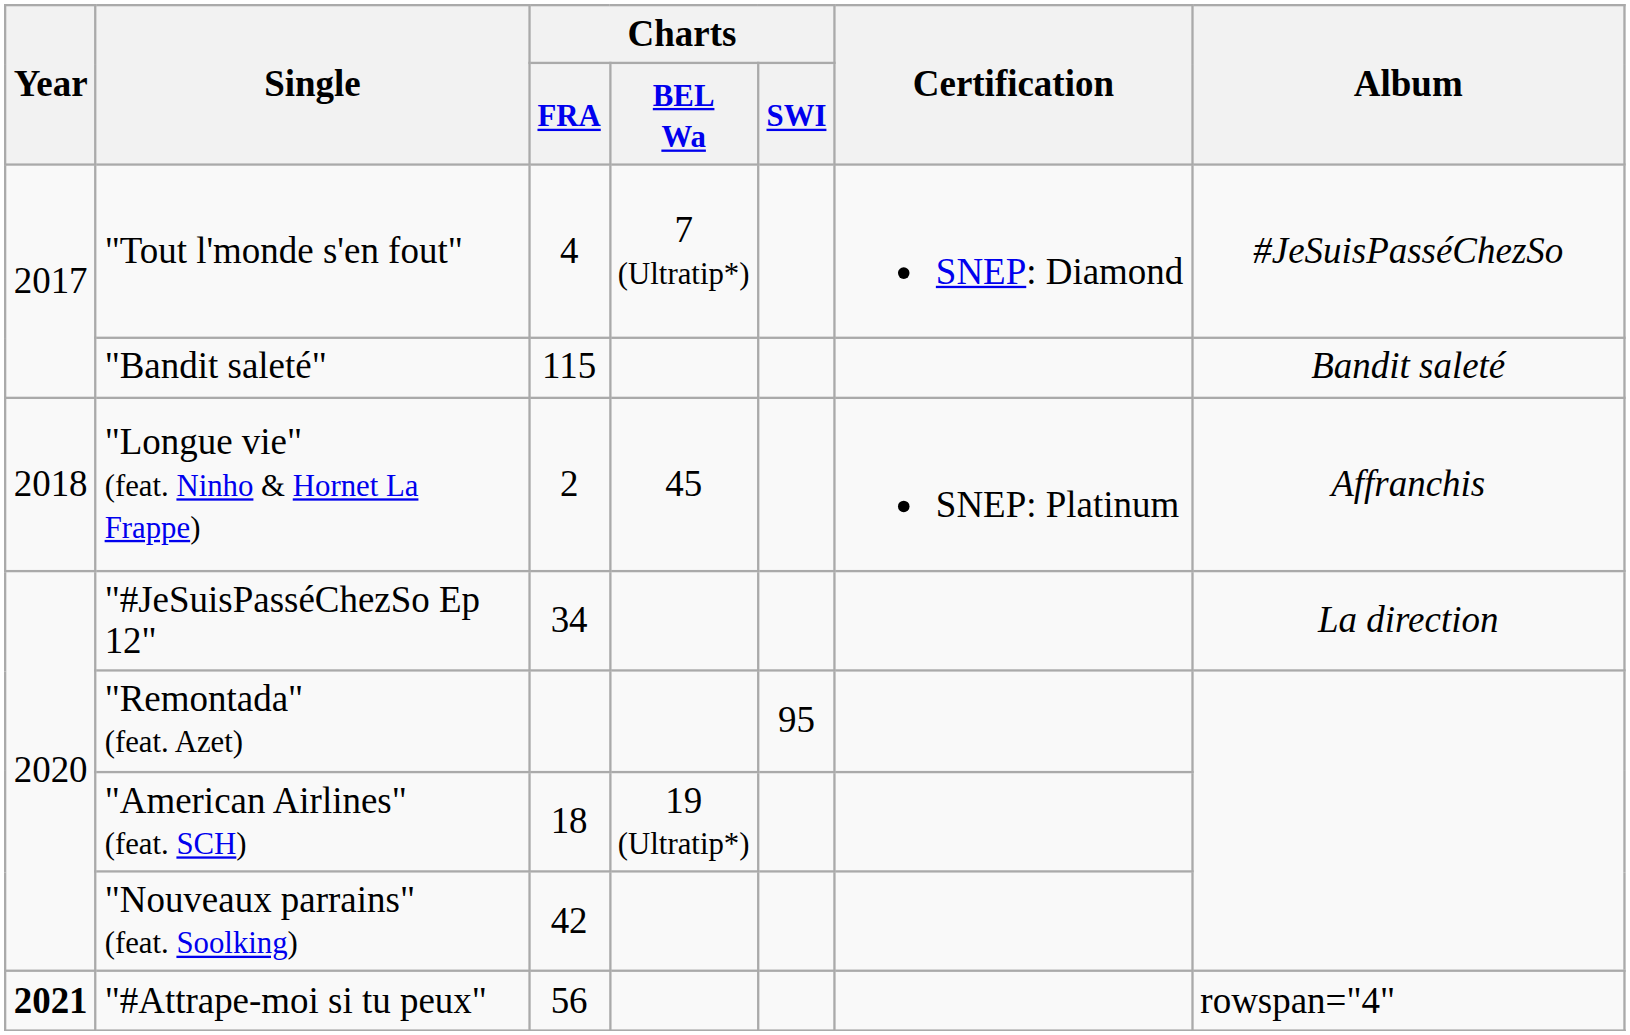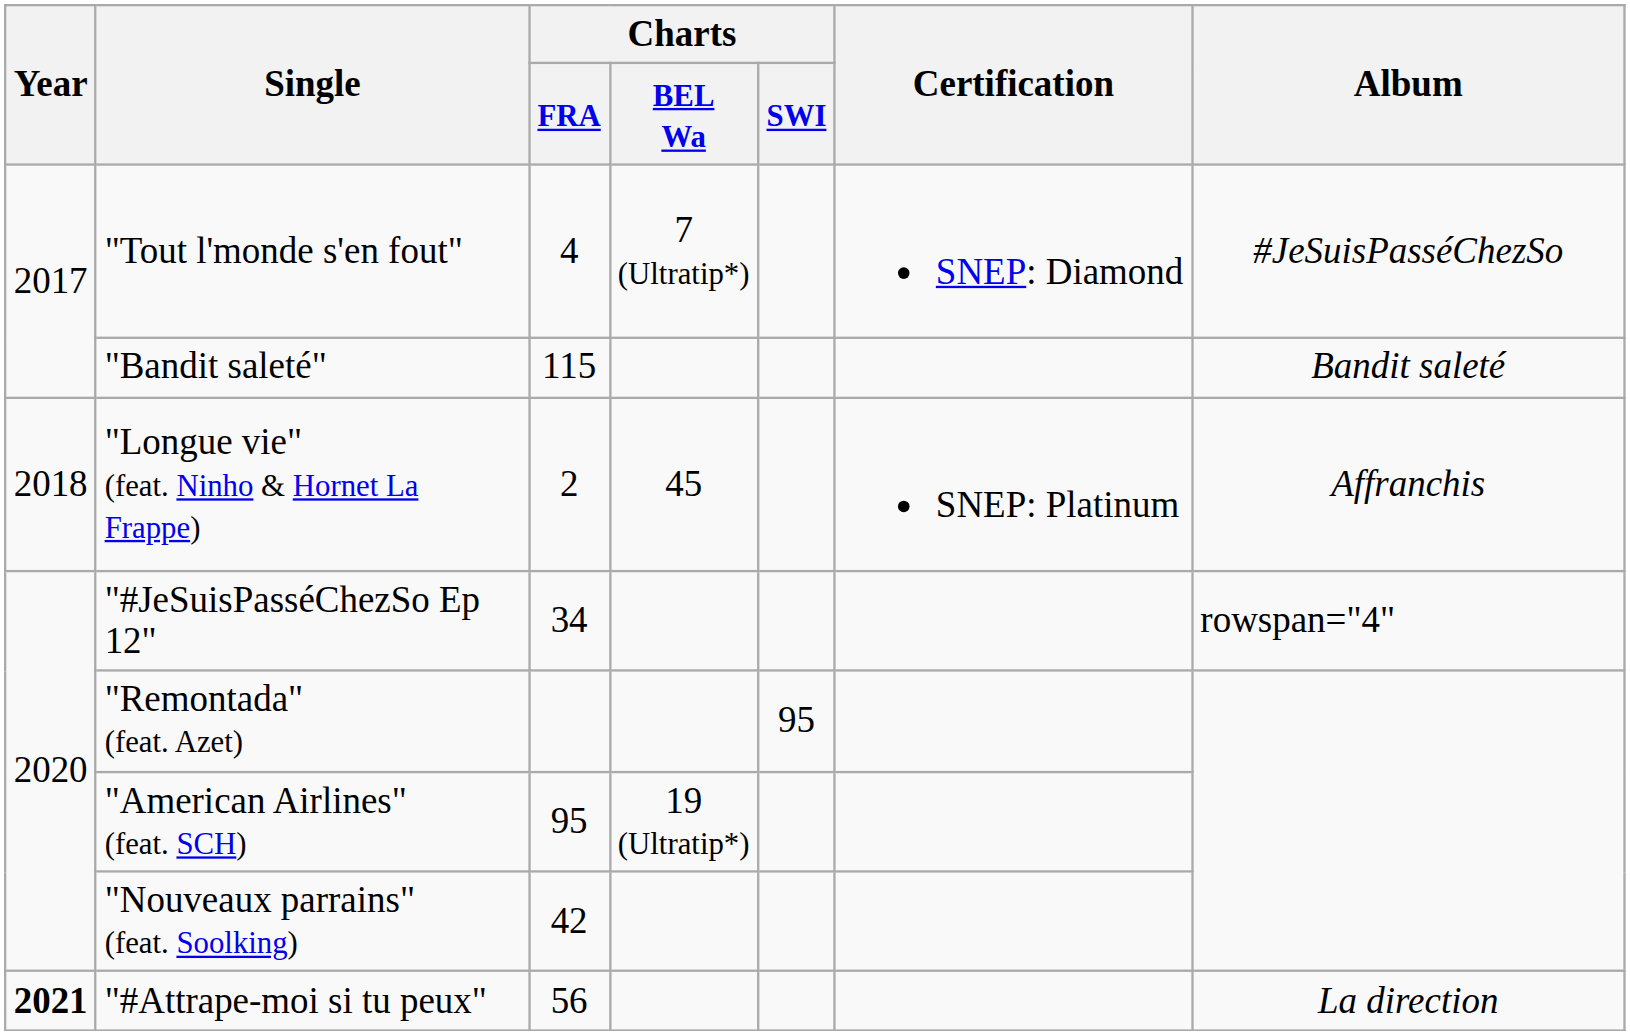"#JeSuisPasséChezSo Ep 12" | Album: La direction -> rowspan="4"
"American Airlines" (feat. SCH) | Charts / FRA: 18 -> 95
"#Attrape-moi si tu peux" | Album: rowspan="4" -> La direction
